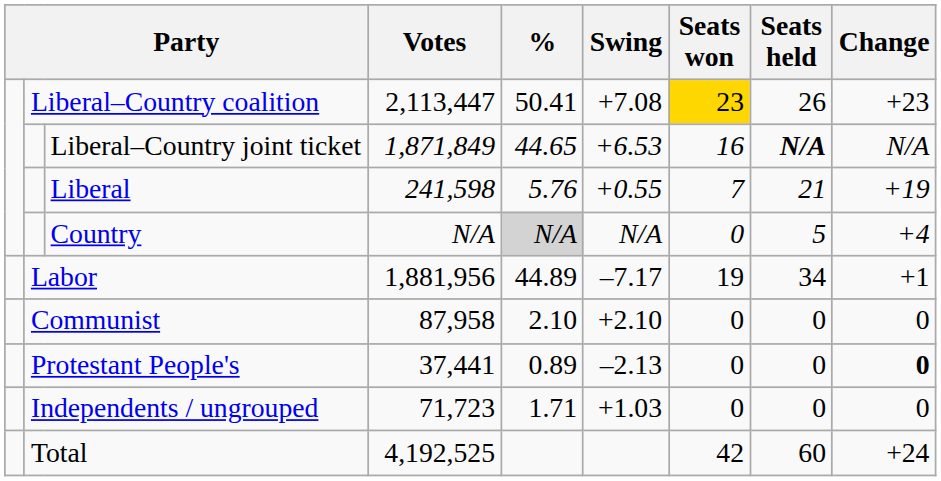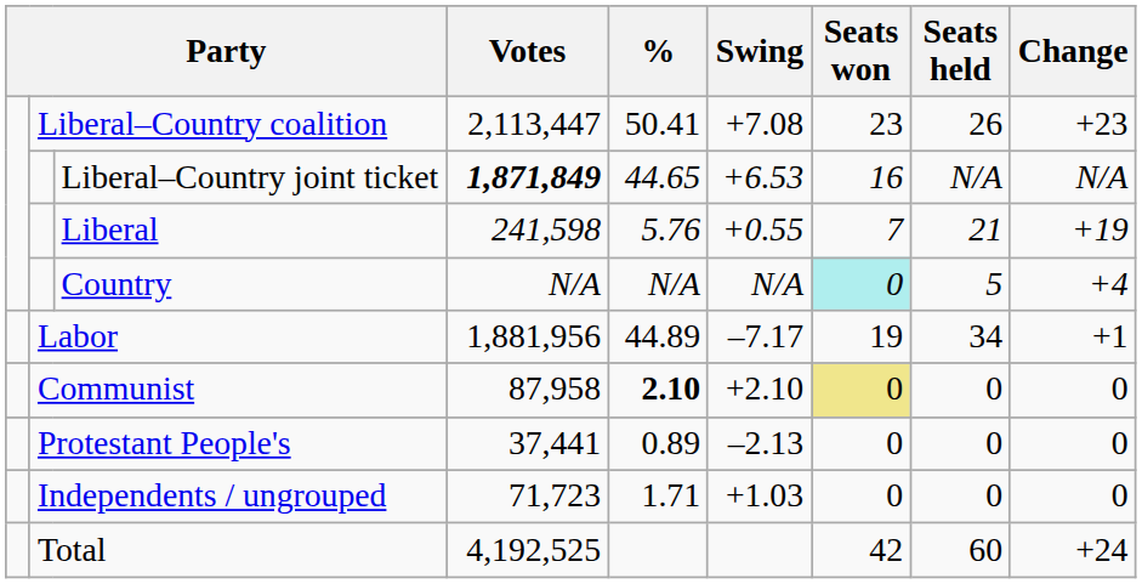Liberal–Country coalition | Seats won: gold background -> no background
Liberal–Country joint ticket | Votes: normal -> bold
Liberal–Country joint ticket | Seats held: bold -> normal
Country | %: lightgrey background -> no background
Country | Seats won: no background -> paleturquoise background
Communist | %: normal -> bold
Communist | Seats won: no background -> khaki background
Protestant People's | Change: bold -> normal
